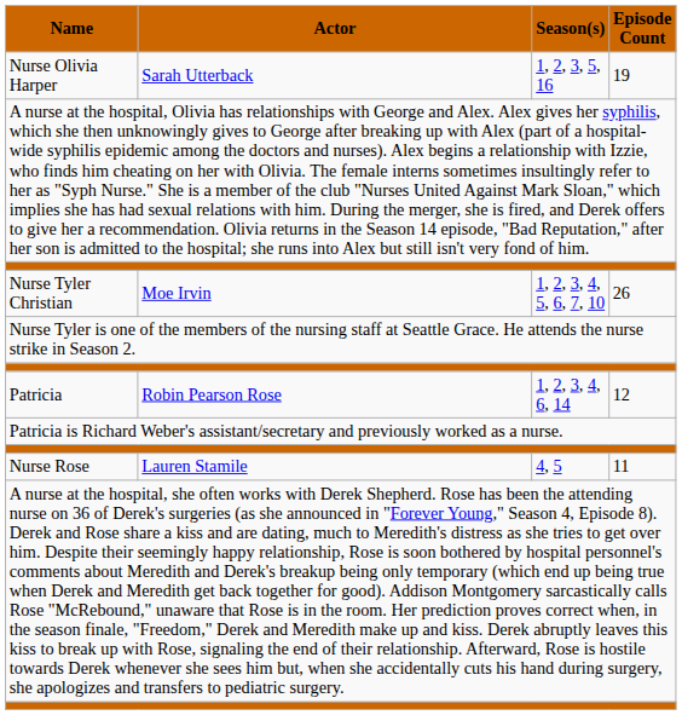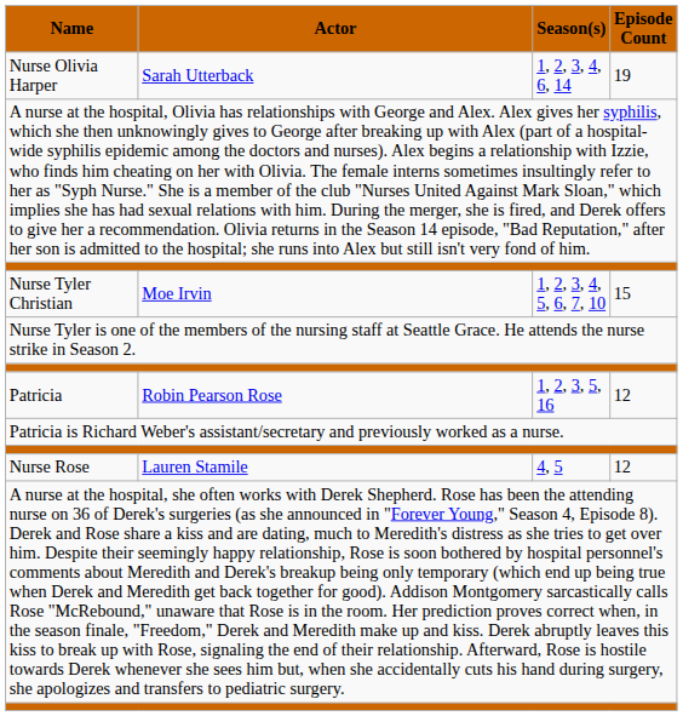Nurse Olivia Harper | Season(s): 1, 2, 3, 5, 16 -> 1, 2, 3, 4, 6, 14
Nurse Tyler Christian | Episode Count: 26 -> 15
Patricia | Season(s): 1, 2, 3, 4, 6, 14 -> 1, 2, 3, 5, 16
Nurse Rose | Episode Count: 11 -> 12
